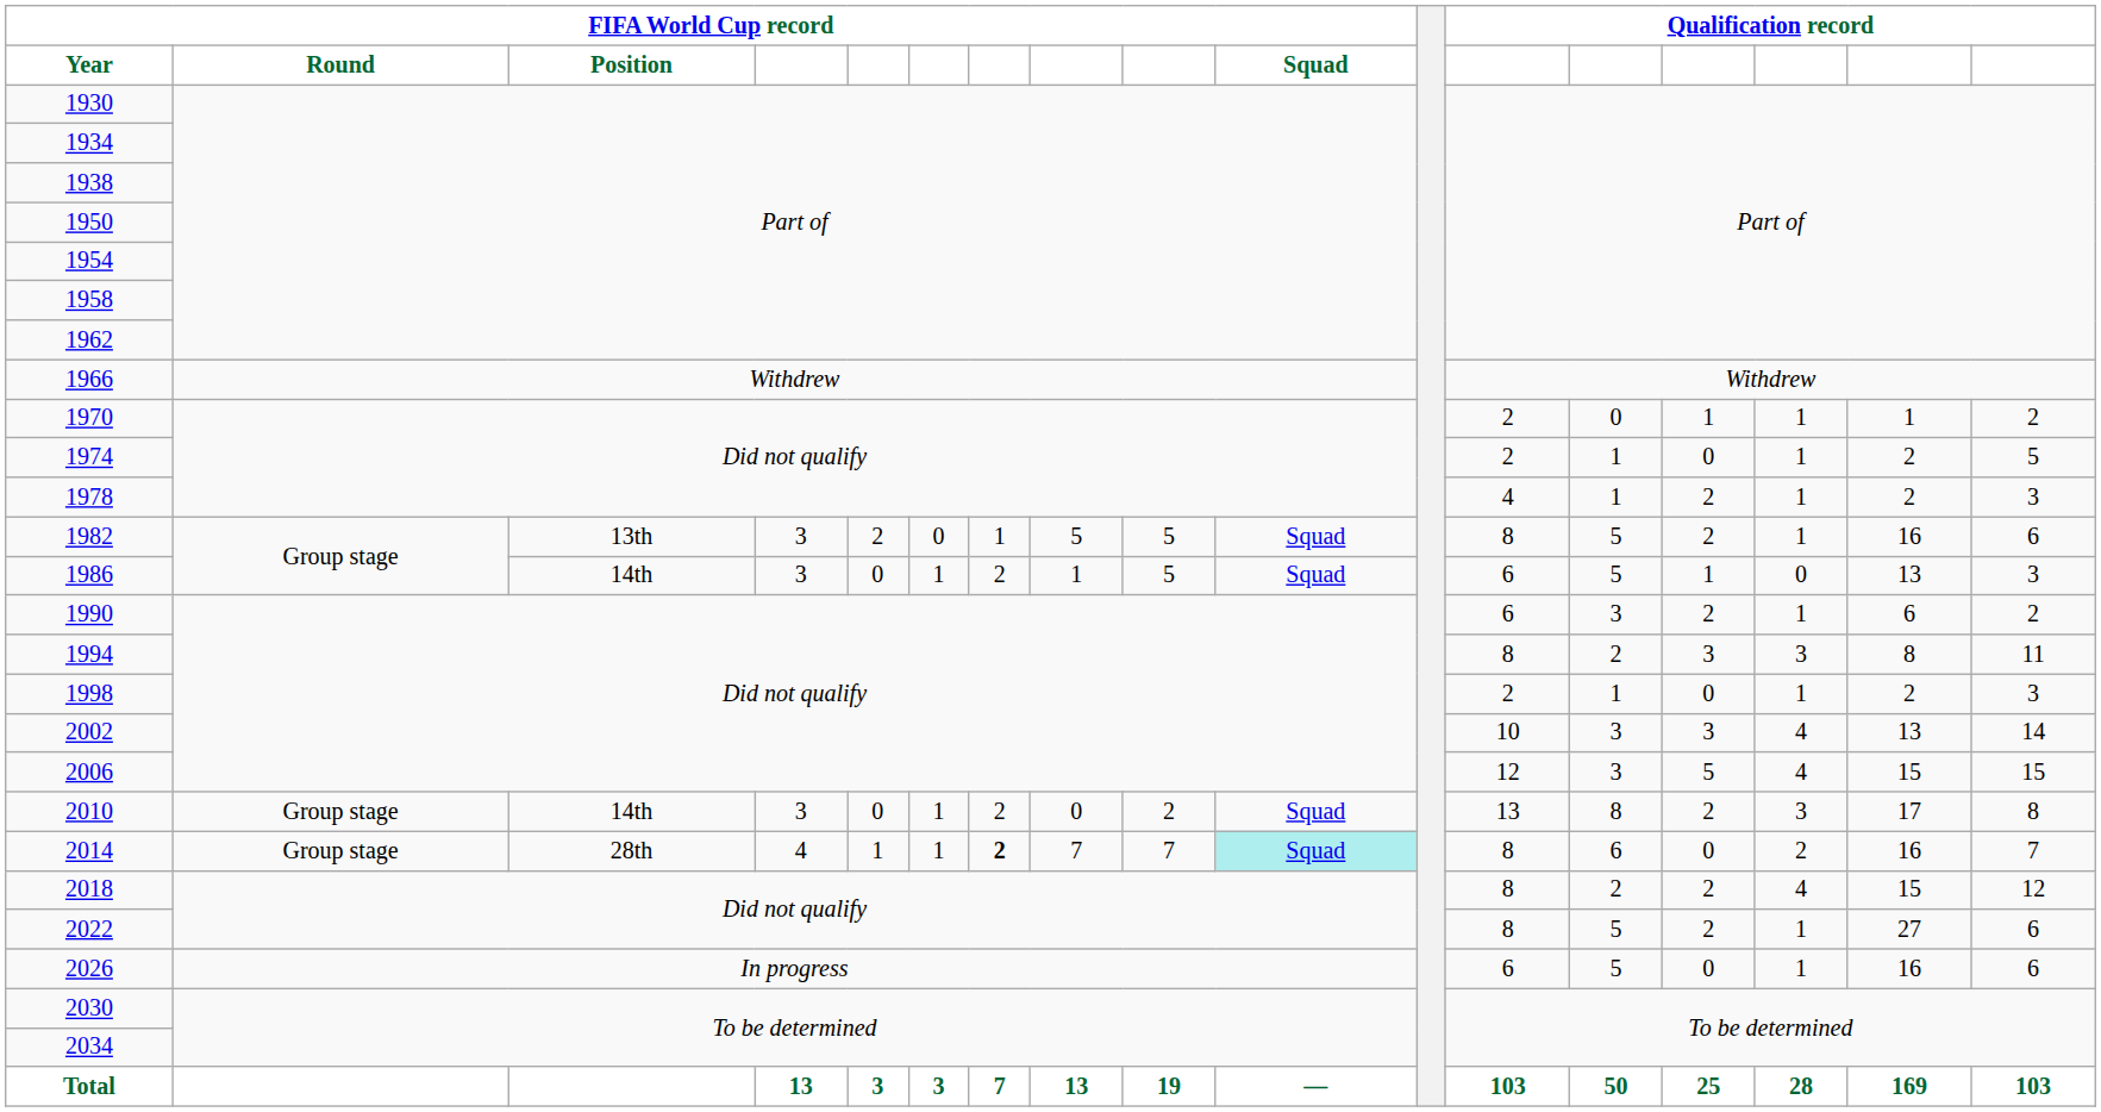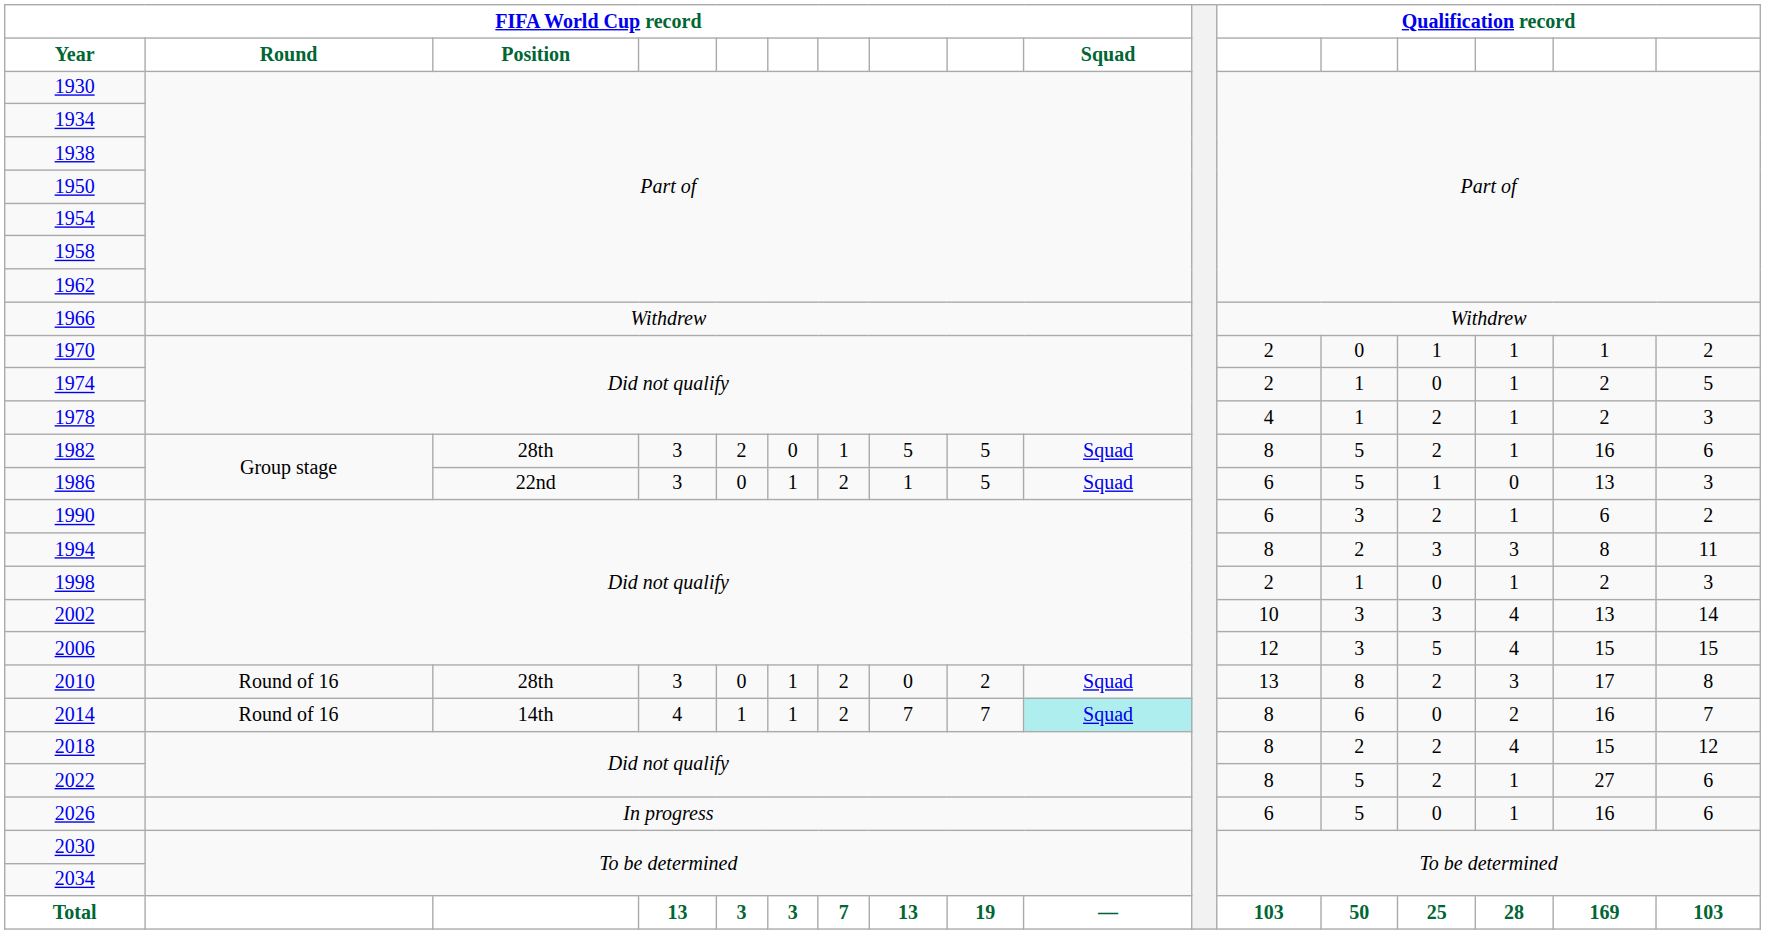1982 | FIFA World Cup record / Position: 13th -> 28th
1986 | FIFA World Cup record / Position: 14th -> 22nd
2010 | FIFA World Cup record / Round: Group stage -> Round of 16
2010 | FIFA World Cup record / Position: 14th -> 28th
2014 | FIFA World Cup record / Round: Group stage -> Round of 16
2014 | FIFA World Cup record / Position: 28th -> 14th
2014 | column 7: bold -> normal
